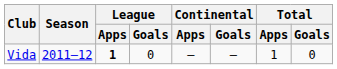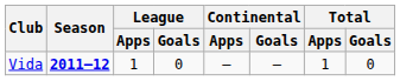Vida | Season: normal -> bold
Vida | League / Apps: bold -> normal
